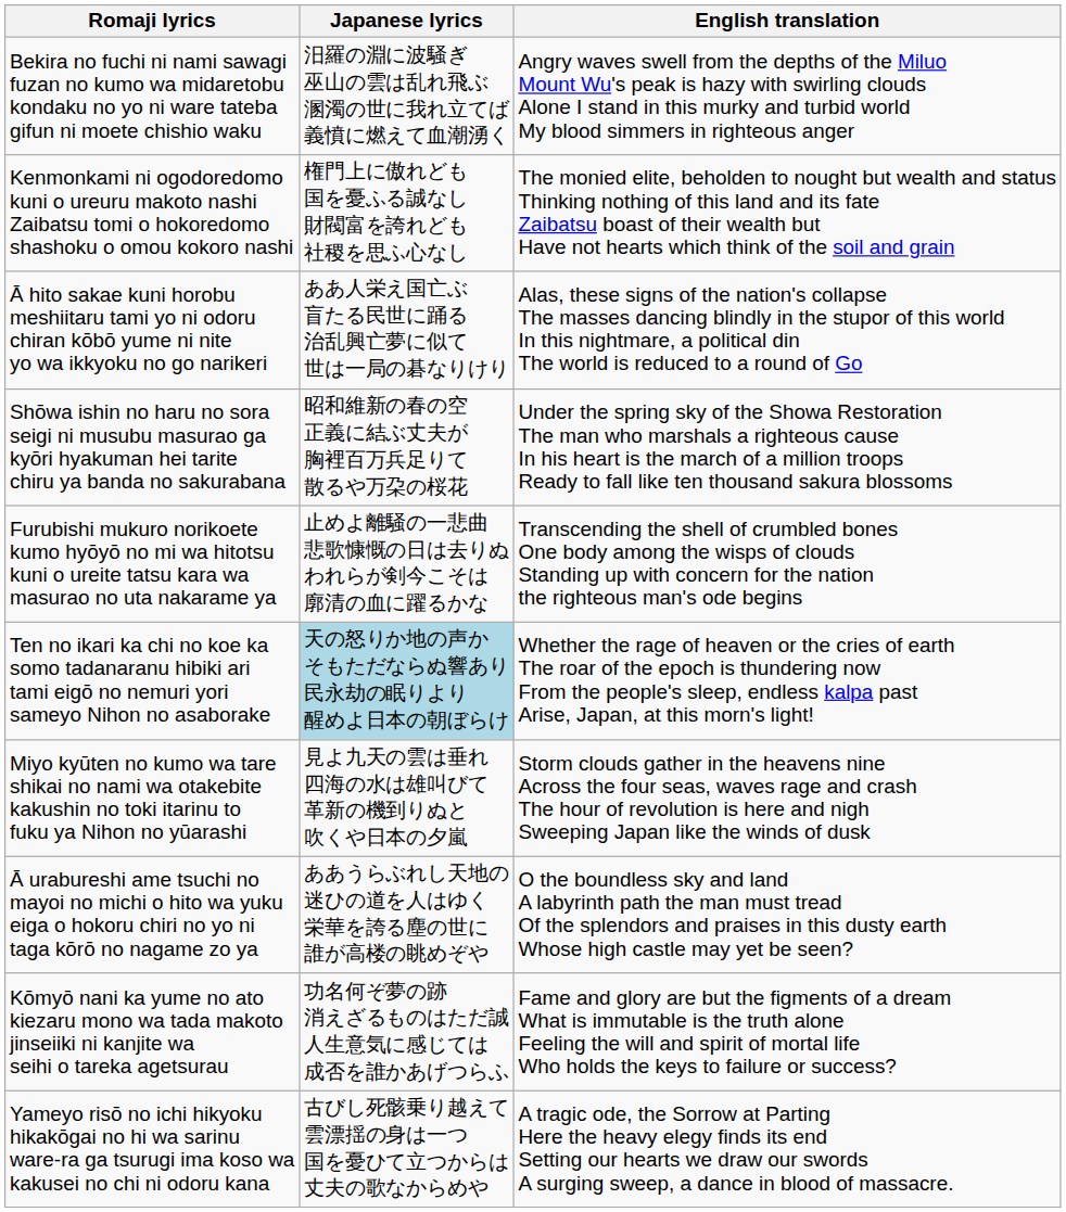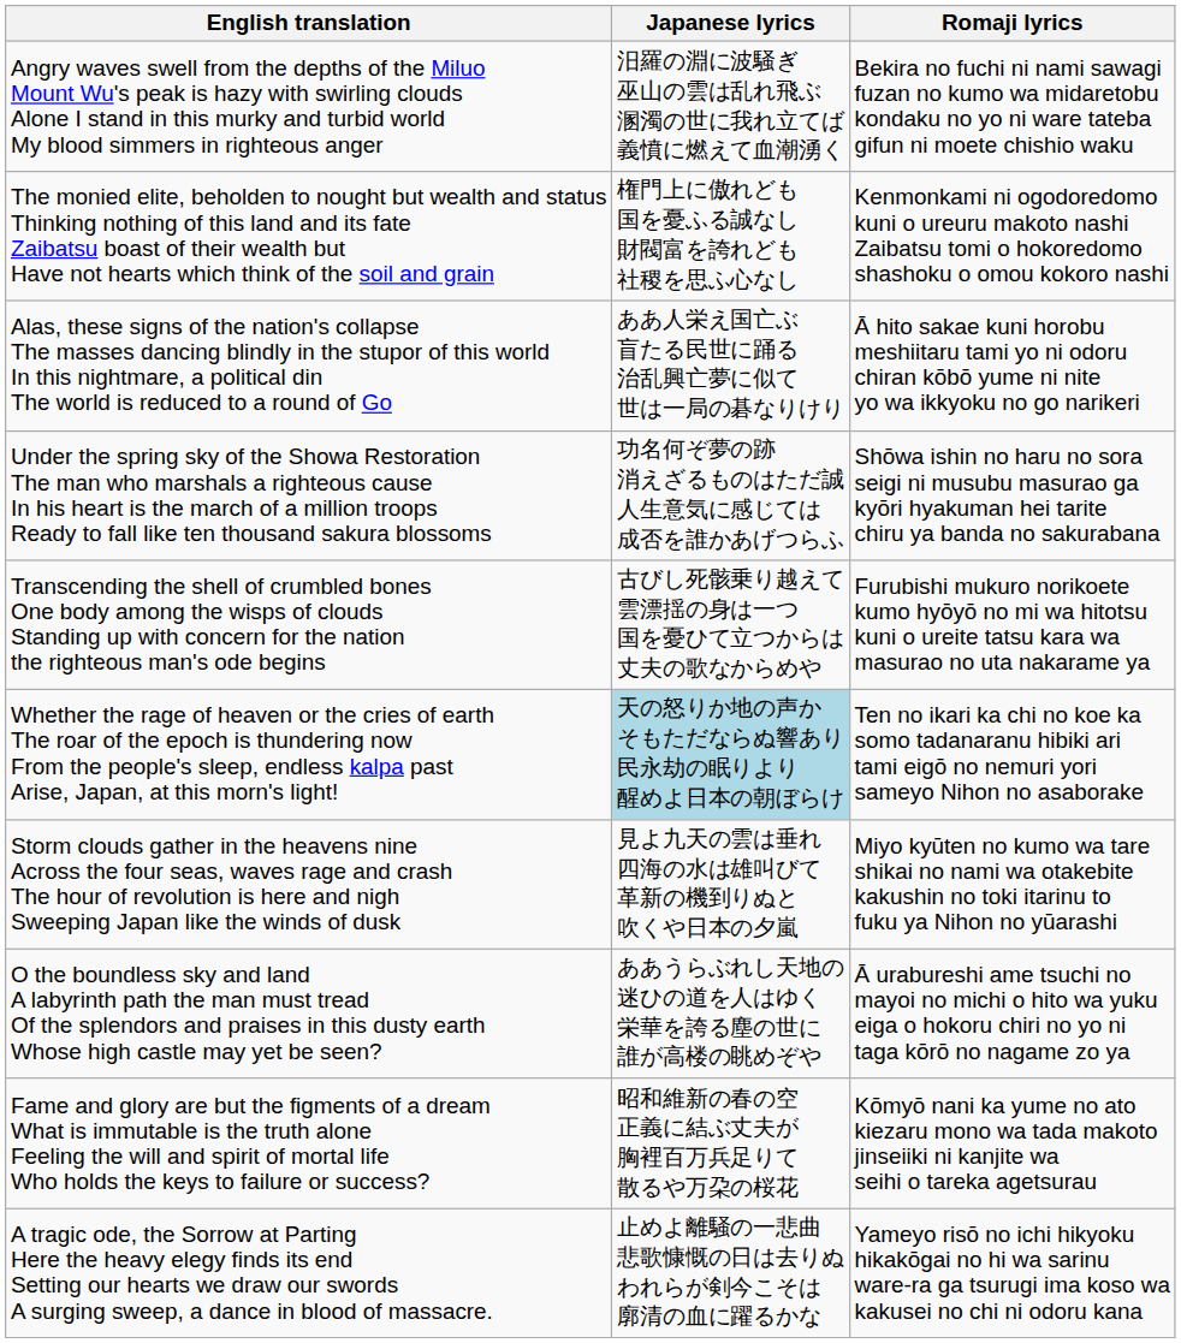columns swapped: English translation <-> Romaji lyrics
row 5 | Japanese lyrics: 昭和維新の春の空 正義に結ぶ丈夫が 胸裡百万兵足りて 散るや万朶の桜花 -> 功名何ぞ夢の跡 消えざるものはただ誠 人生意気に感じては 成否を誰かあげつらふ
row 6 | Japanese lyrics: 止めよ離騒の一悲曲 悲歌慷慨の日は去りぬ われらが剣今こそは 廓清の血に躍るかな -> 古びし死骸乗り越えて 雲漂揺の身は一つ 国を憂ひて立つからは 丈夫の歌なからめや
row 10 | Japanese lyrics: 功名何ぞ夢の跡 消えざるものはただ誠 人生意気に感じては 成否を誰かあげつらふ -> 昭和維新の春の空 正義に結ぶ丈夫が 胸裡百万兵足りて 散るや万朶の桜花
row 11 | Japanese lyrics: 古びし死骸乗り越えて 雲漂揺の身は一つ 国を憂ひて立つからは 丈夫の歌なからめや -> 止めよ離騒の一悲曲 悲歌慷慨の日は去りぬ われらが剣今こそは 廓清の血に躍るかな
